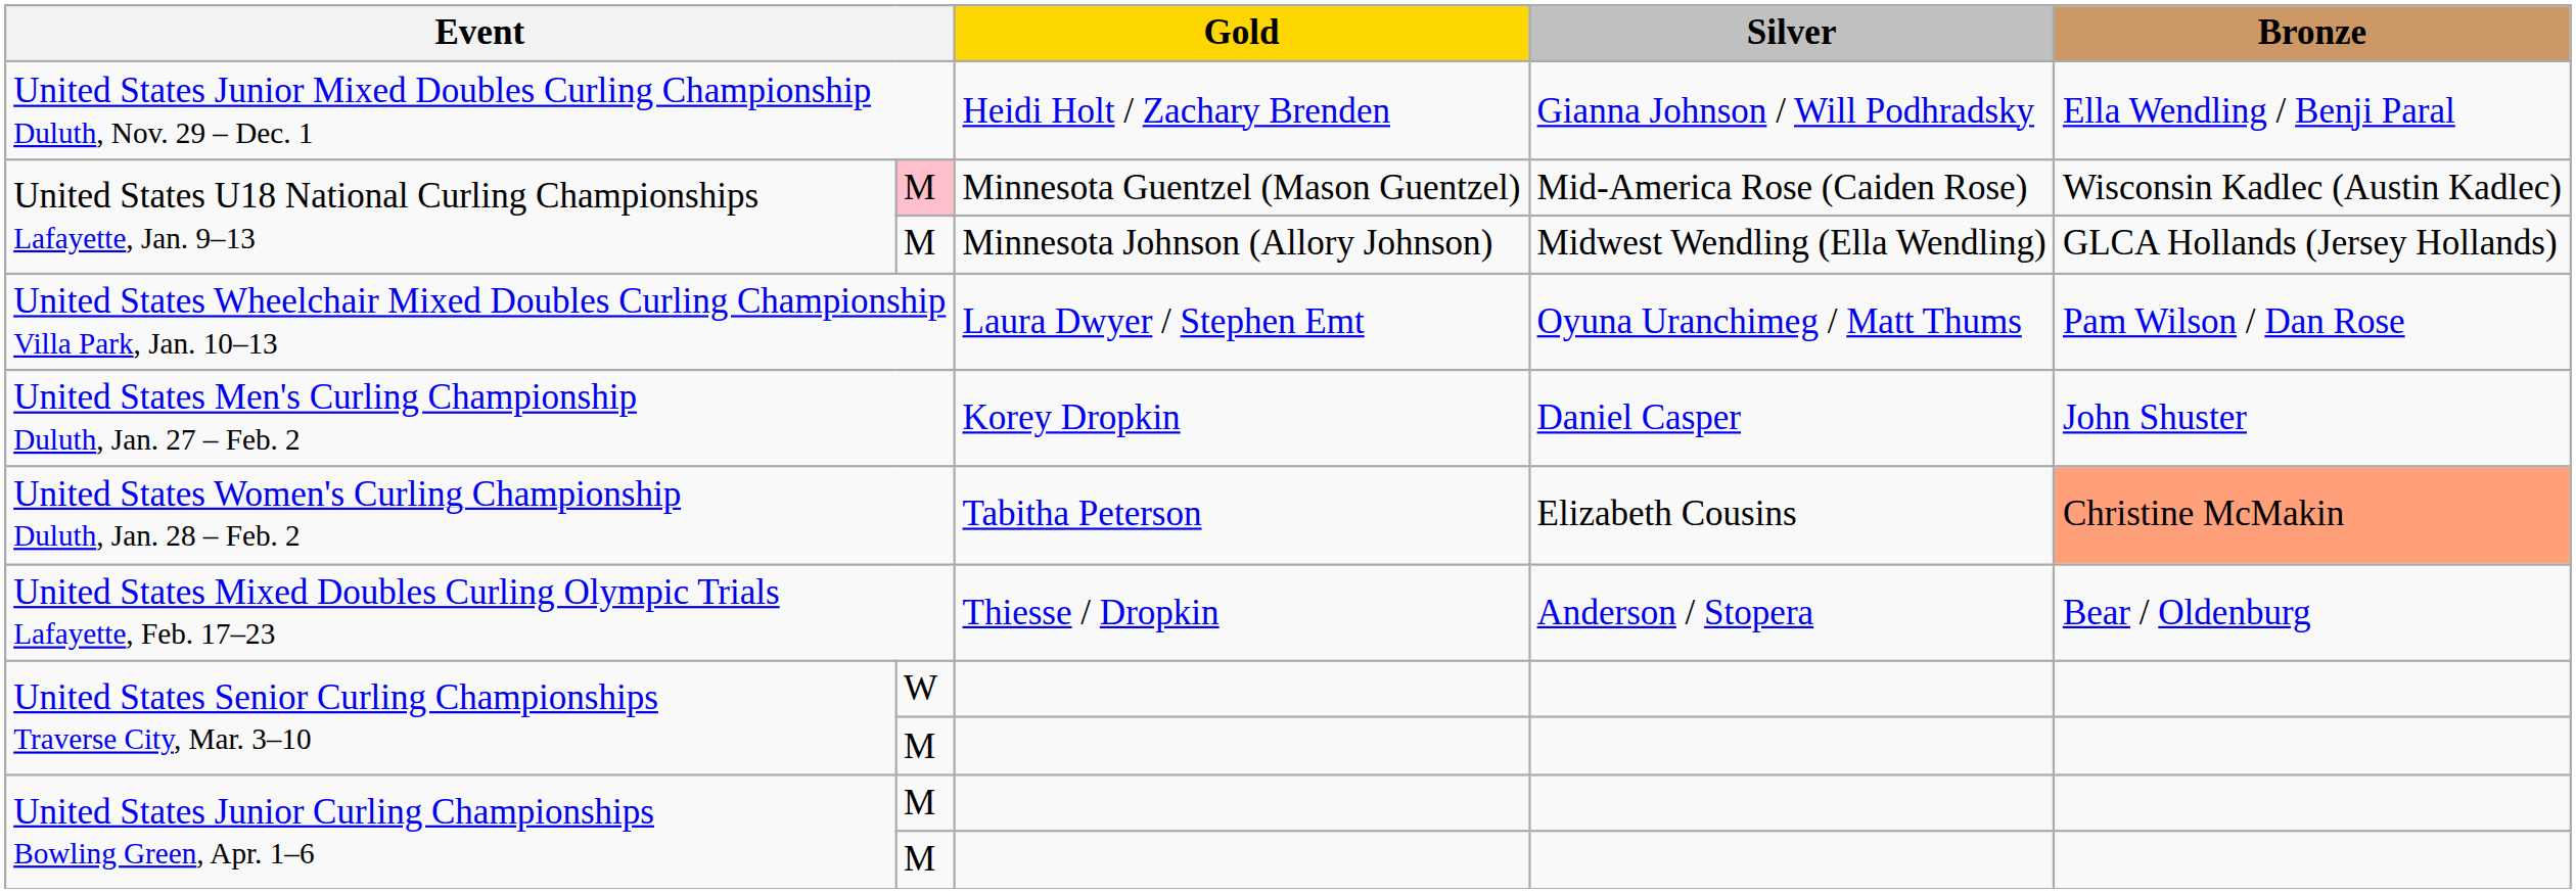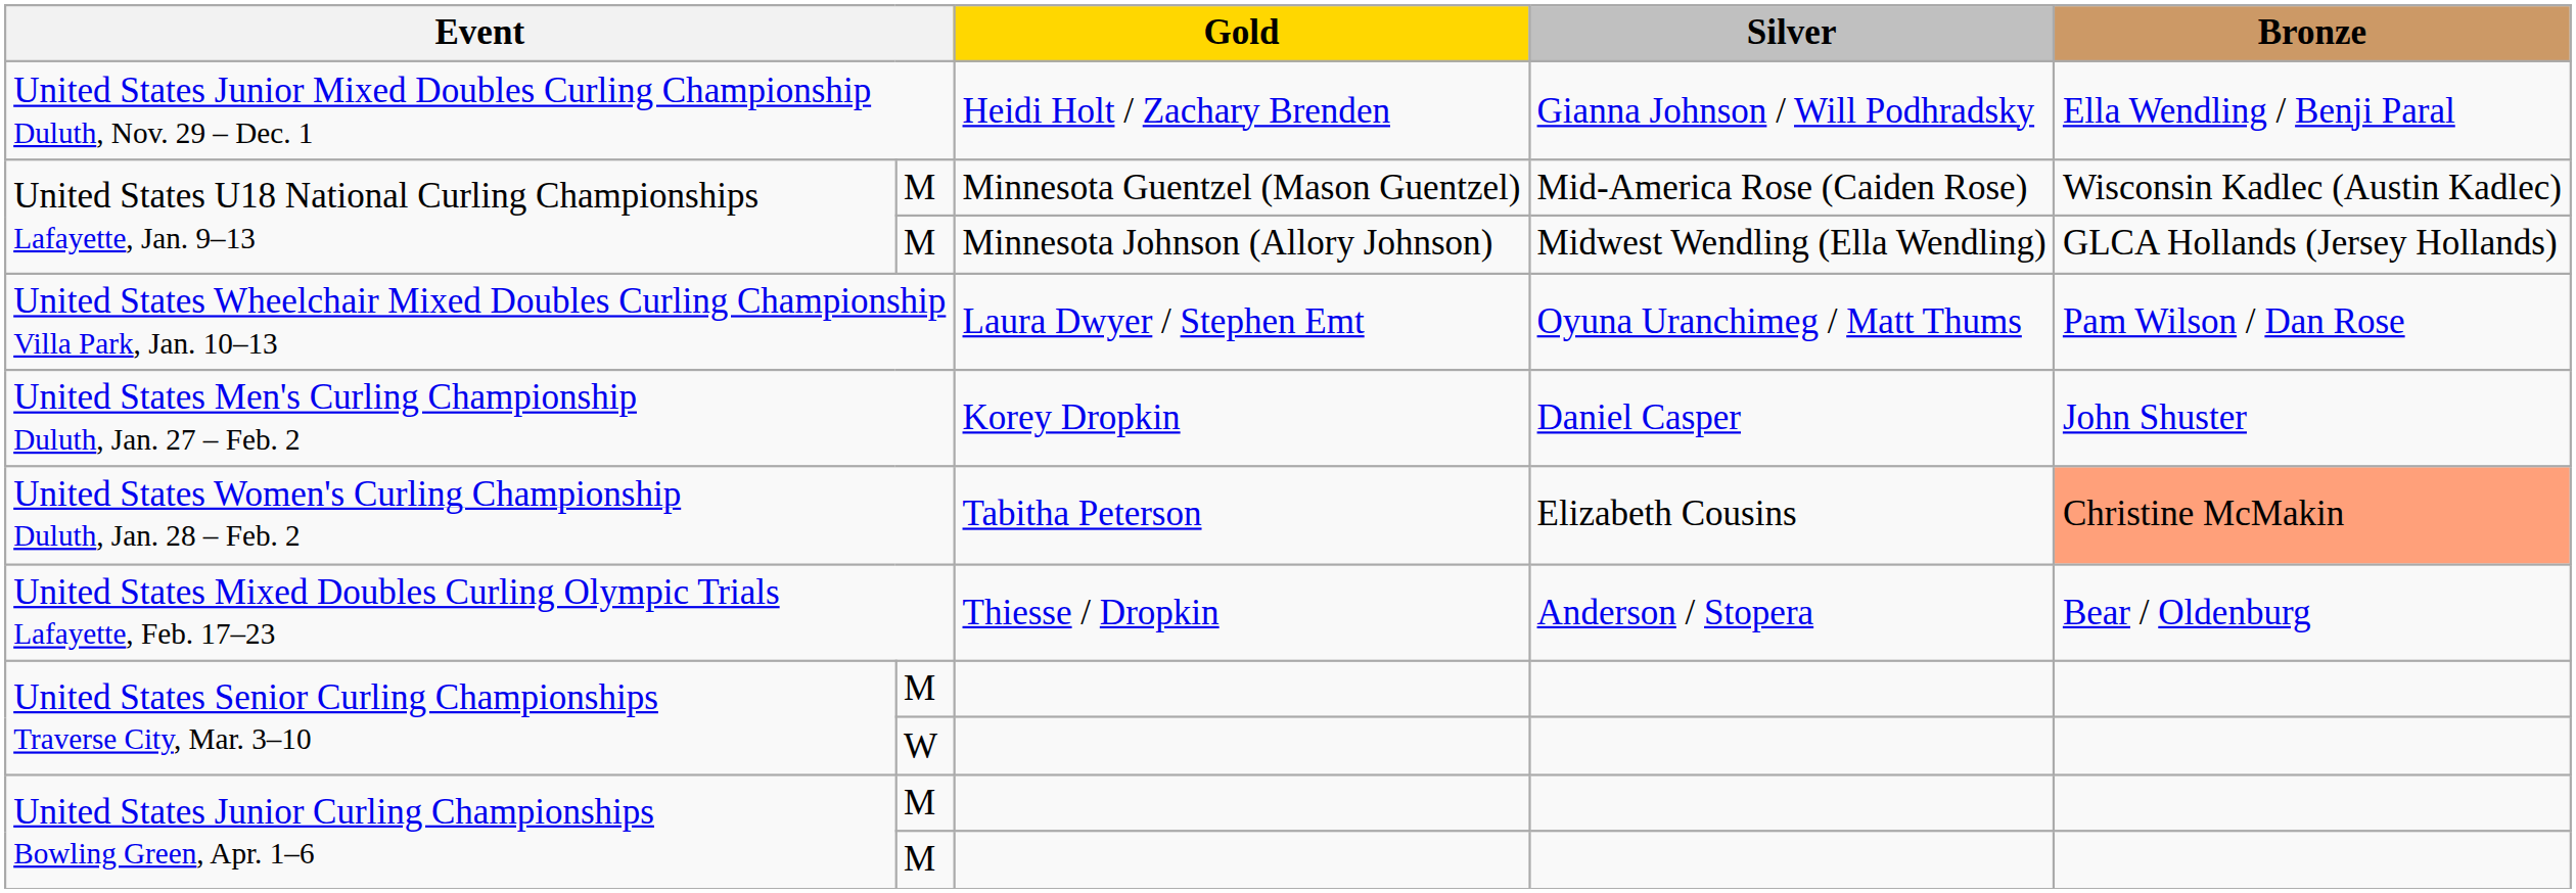row 3 | column 2: pink background -> no background
row 9 | column 2: W -> M
row 10 | column 2: M -> W
